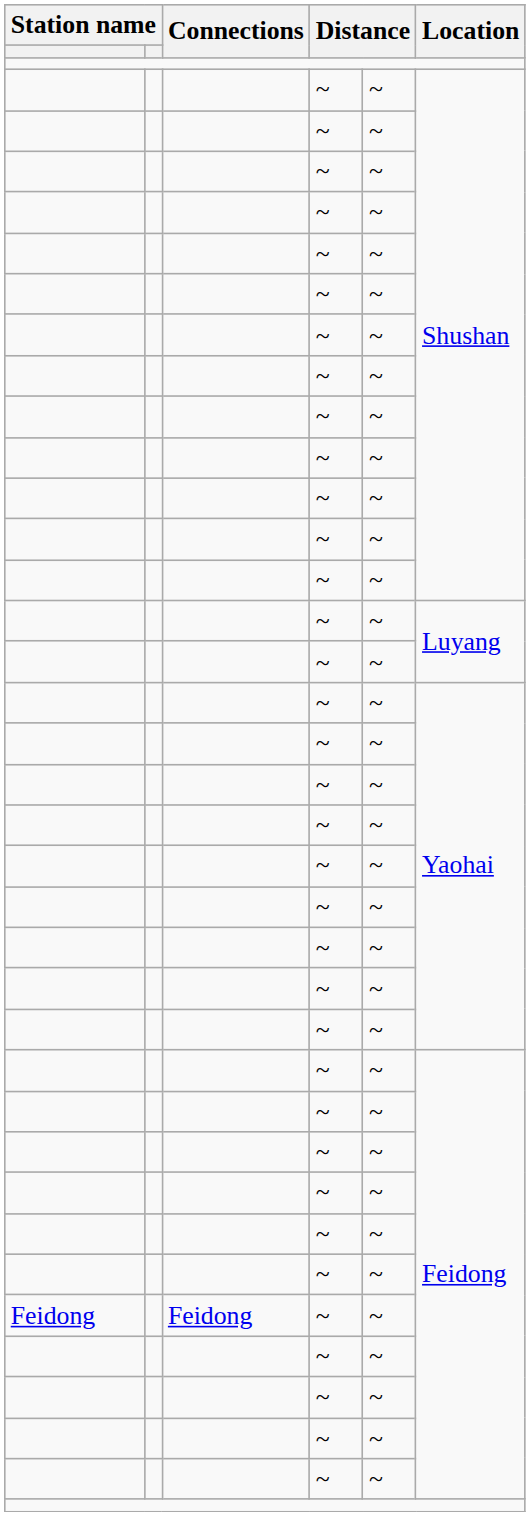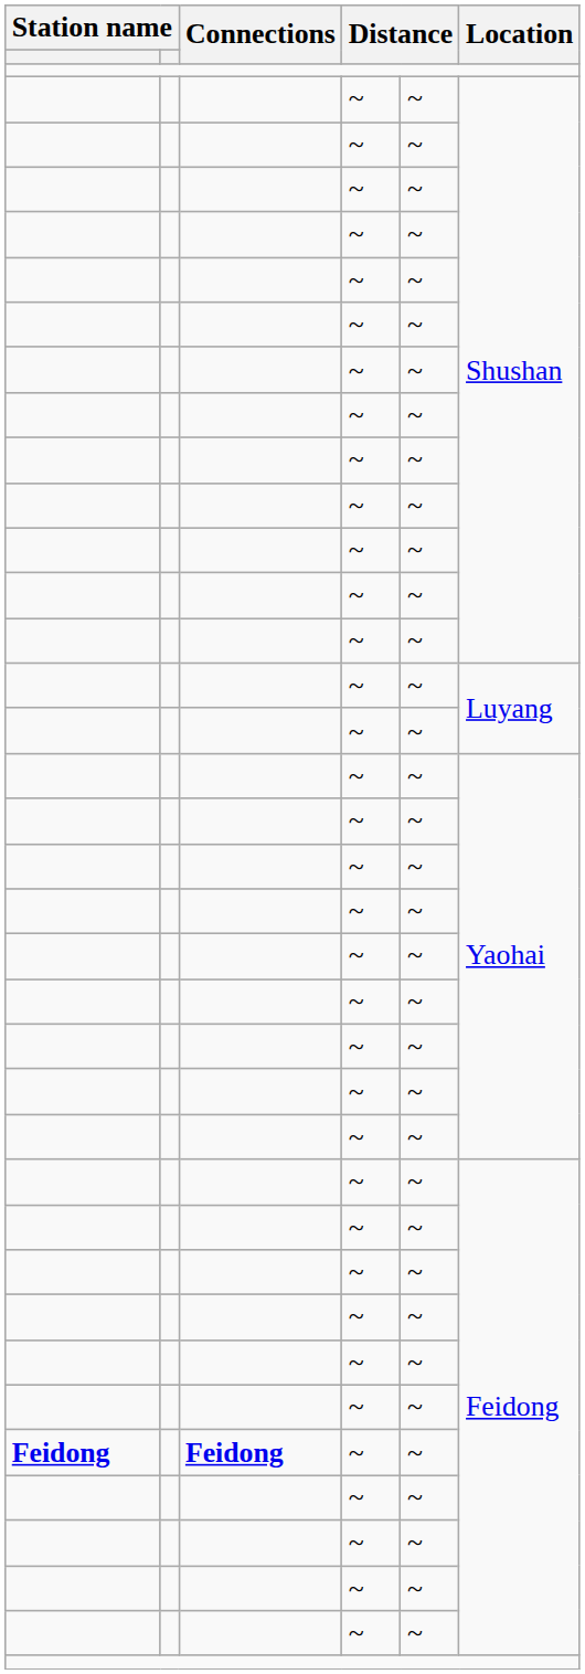row 34 | column 1: normal -> bold
row 34 | Connections: normal -> bold
